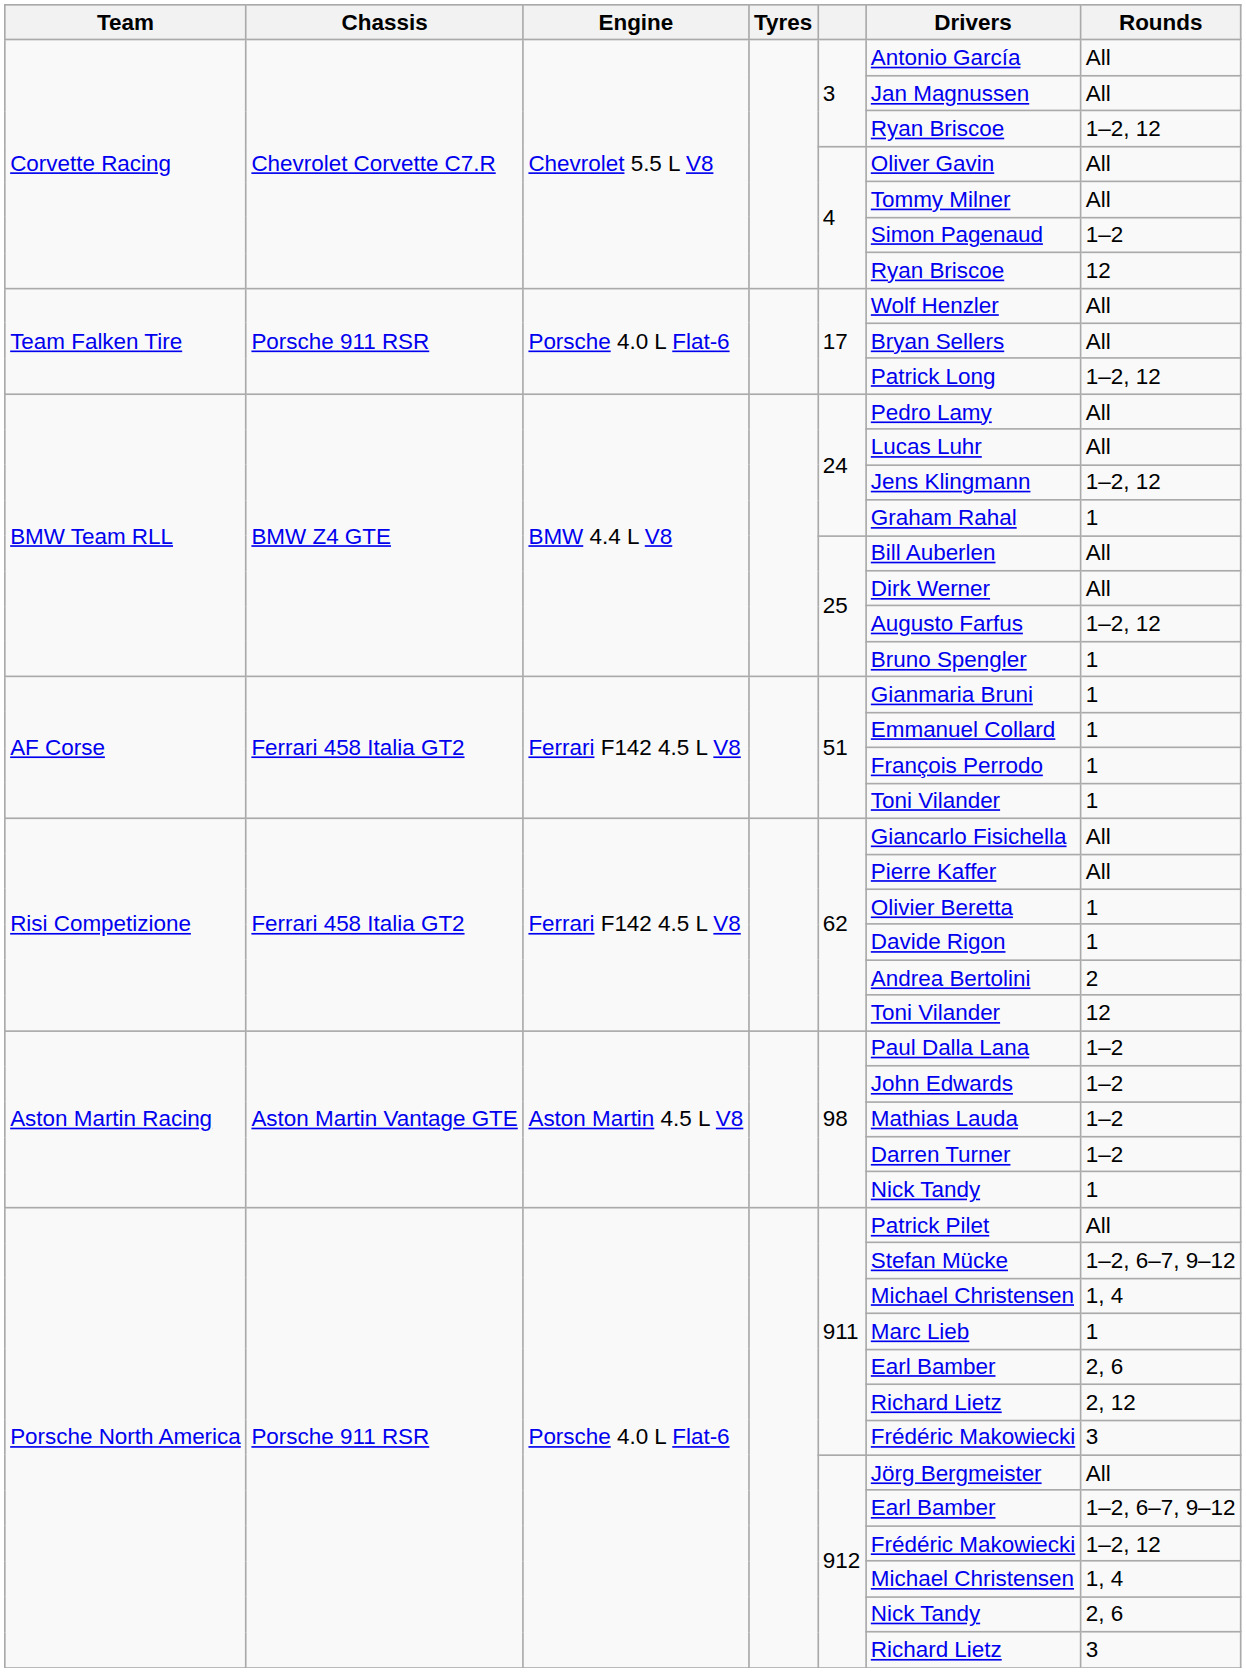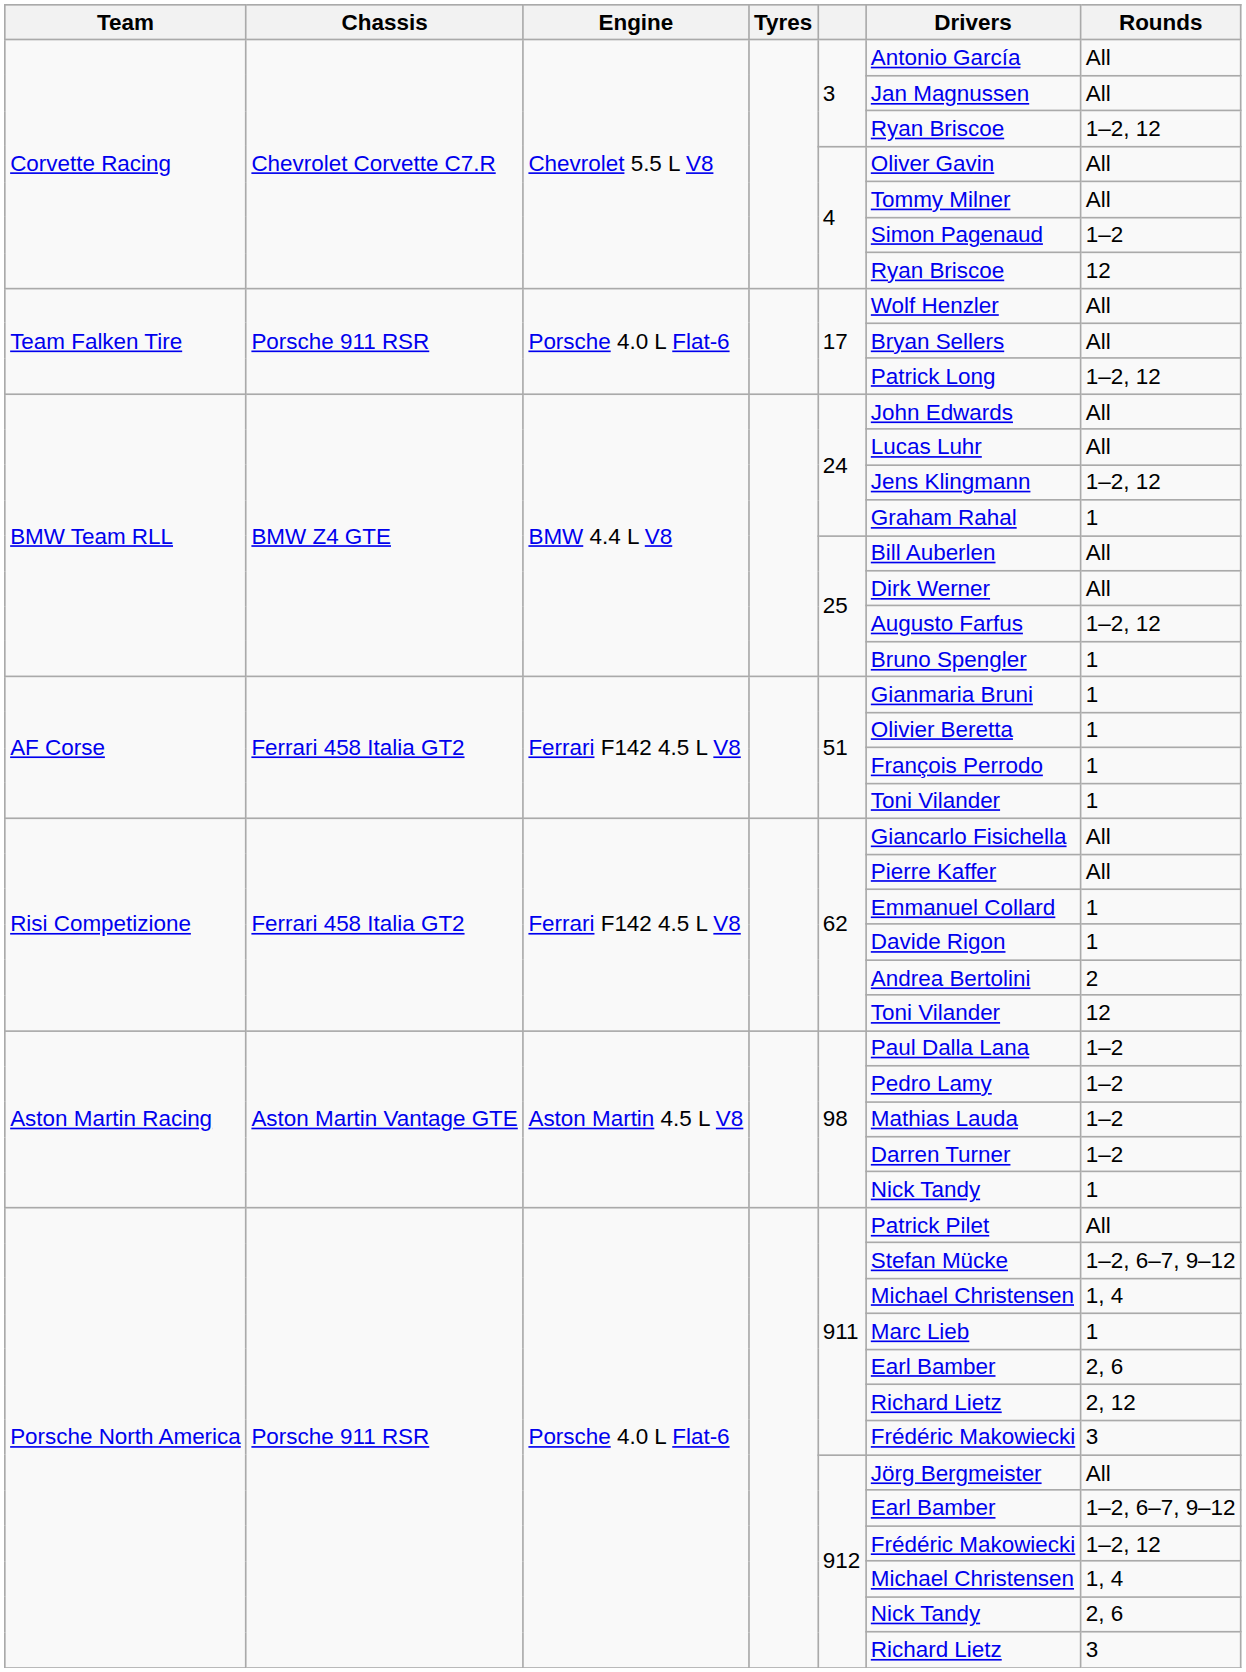row 12 | Drivers: Pedro Lamy -> John Edwards
row 21 | Drivers: Emmanuel Collard -> Olivier Beretta
row 26 | Drivers: Olivier Beretta -> Emmanuel Collard
row 31 | Drivers: John Edwards -> Pedro Lamy
